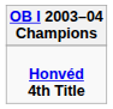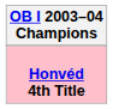row 2 | column 1: no background -> pink background
